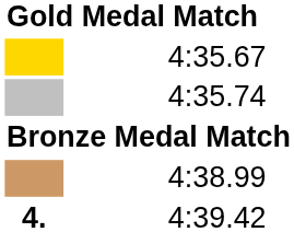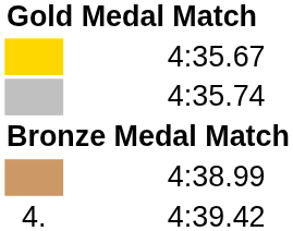4:39.42 | column 1: bold -> normal
